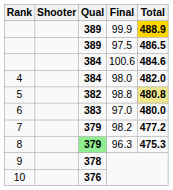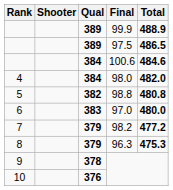99.9 | Total: gold background -> no background
98.8 | Total: khaki background -> no background
96.3 | Qual: lightgreen background -> no background
